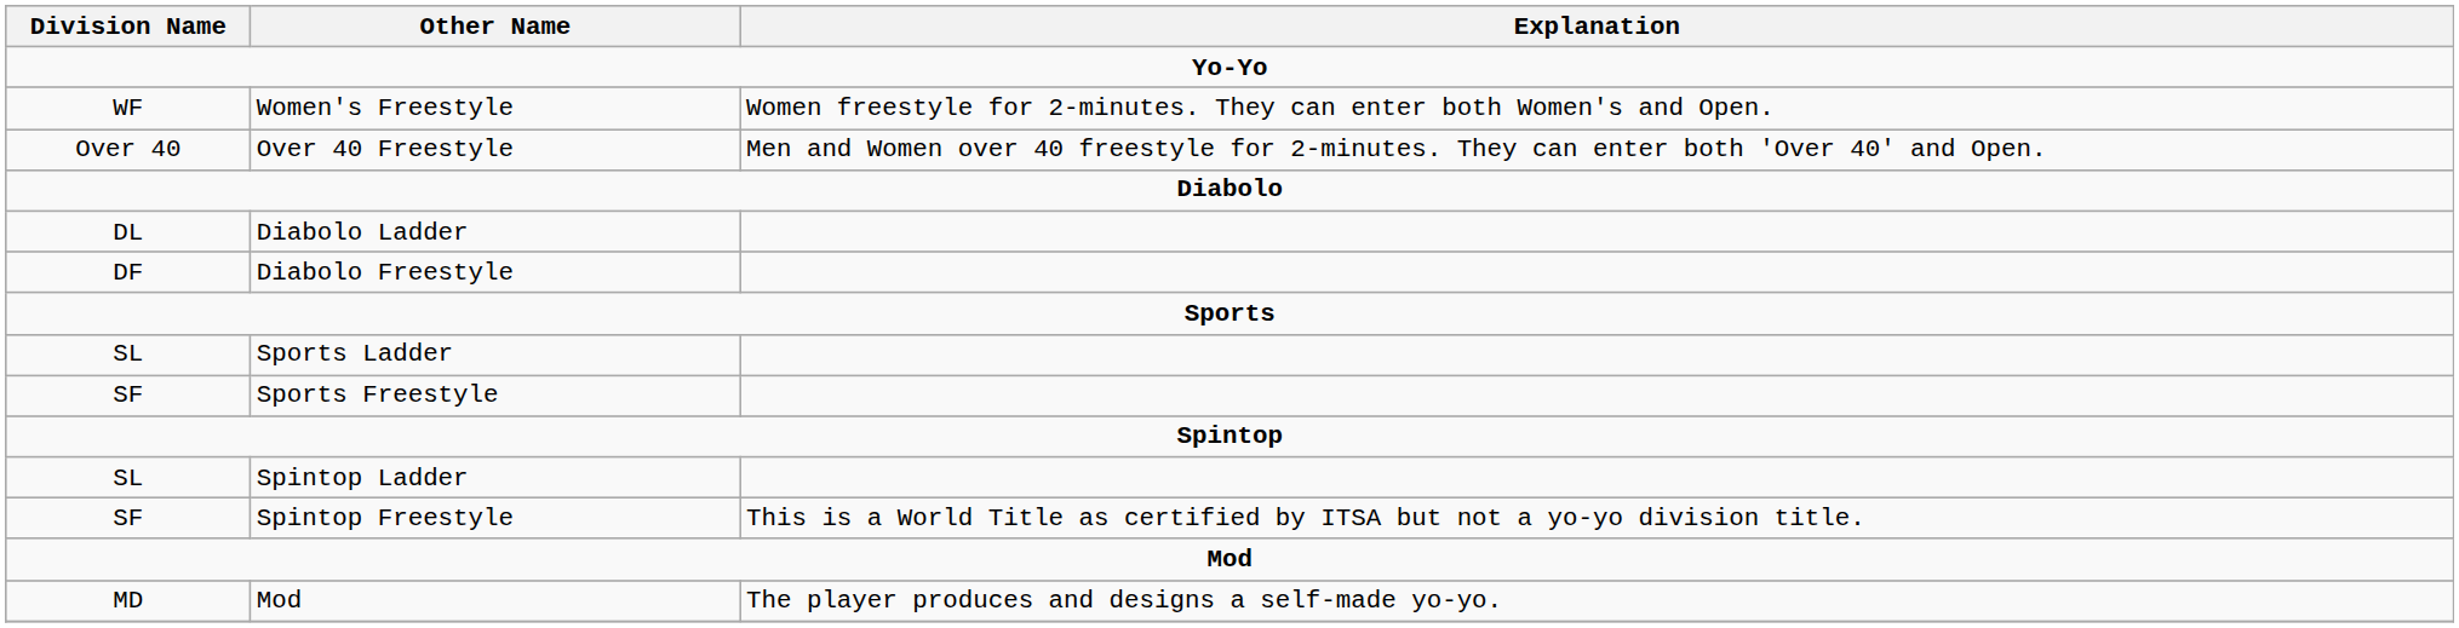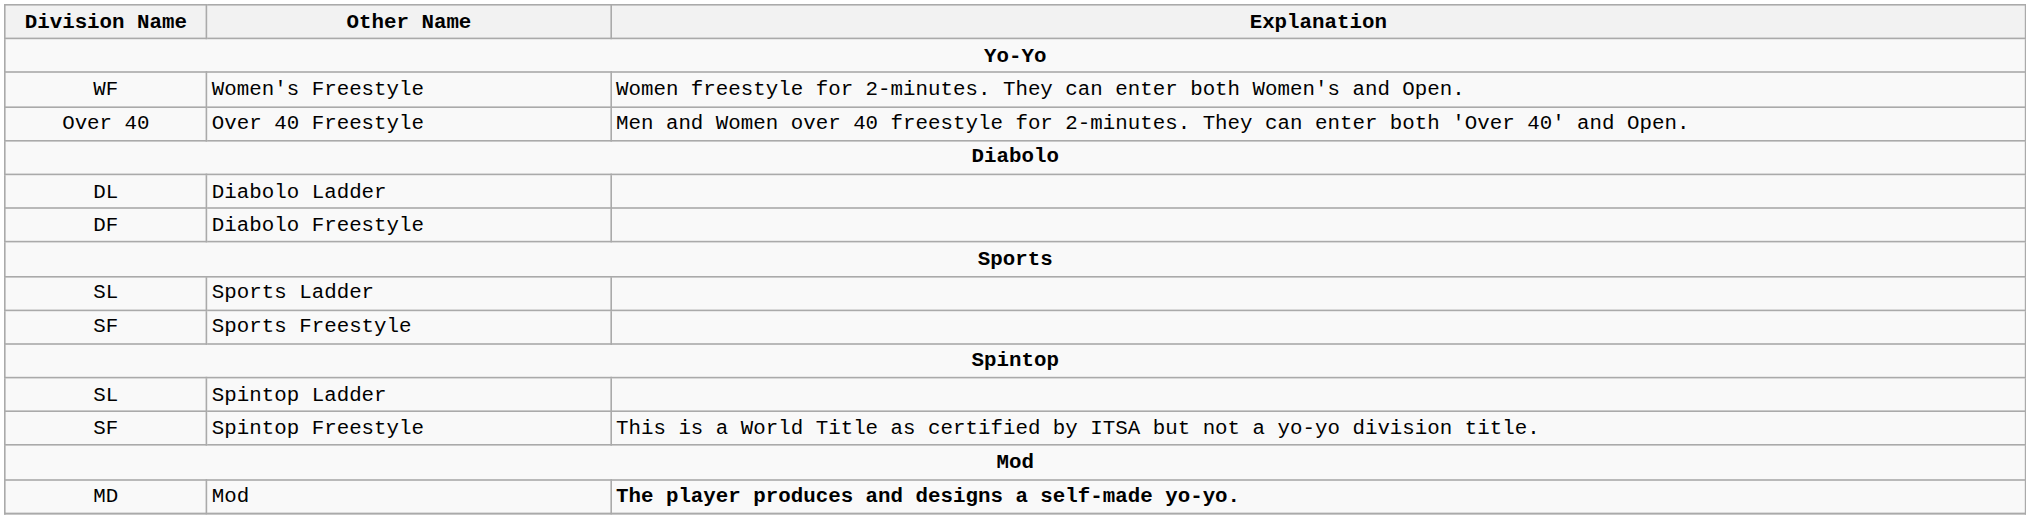MD / Mod | Explanation: normal -> bold
